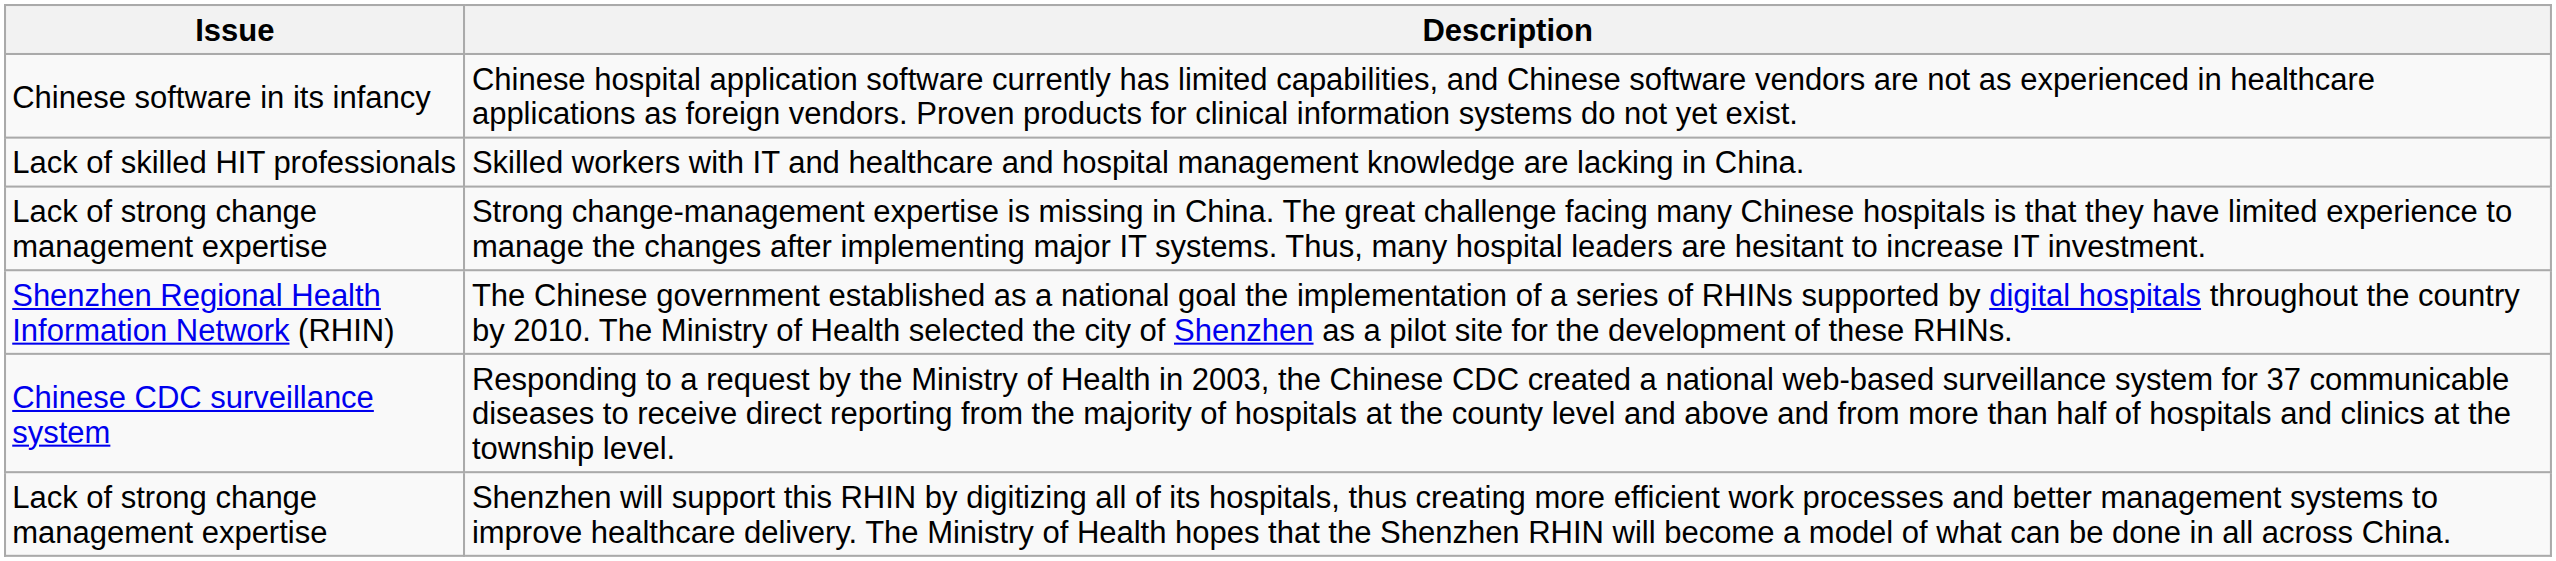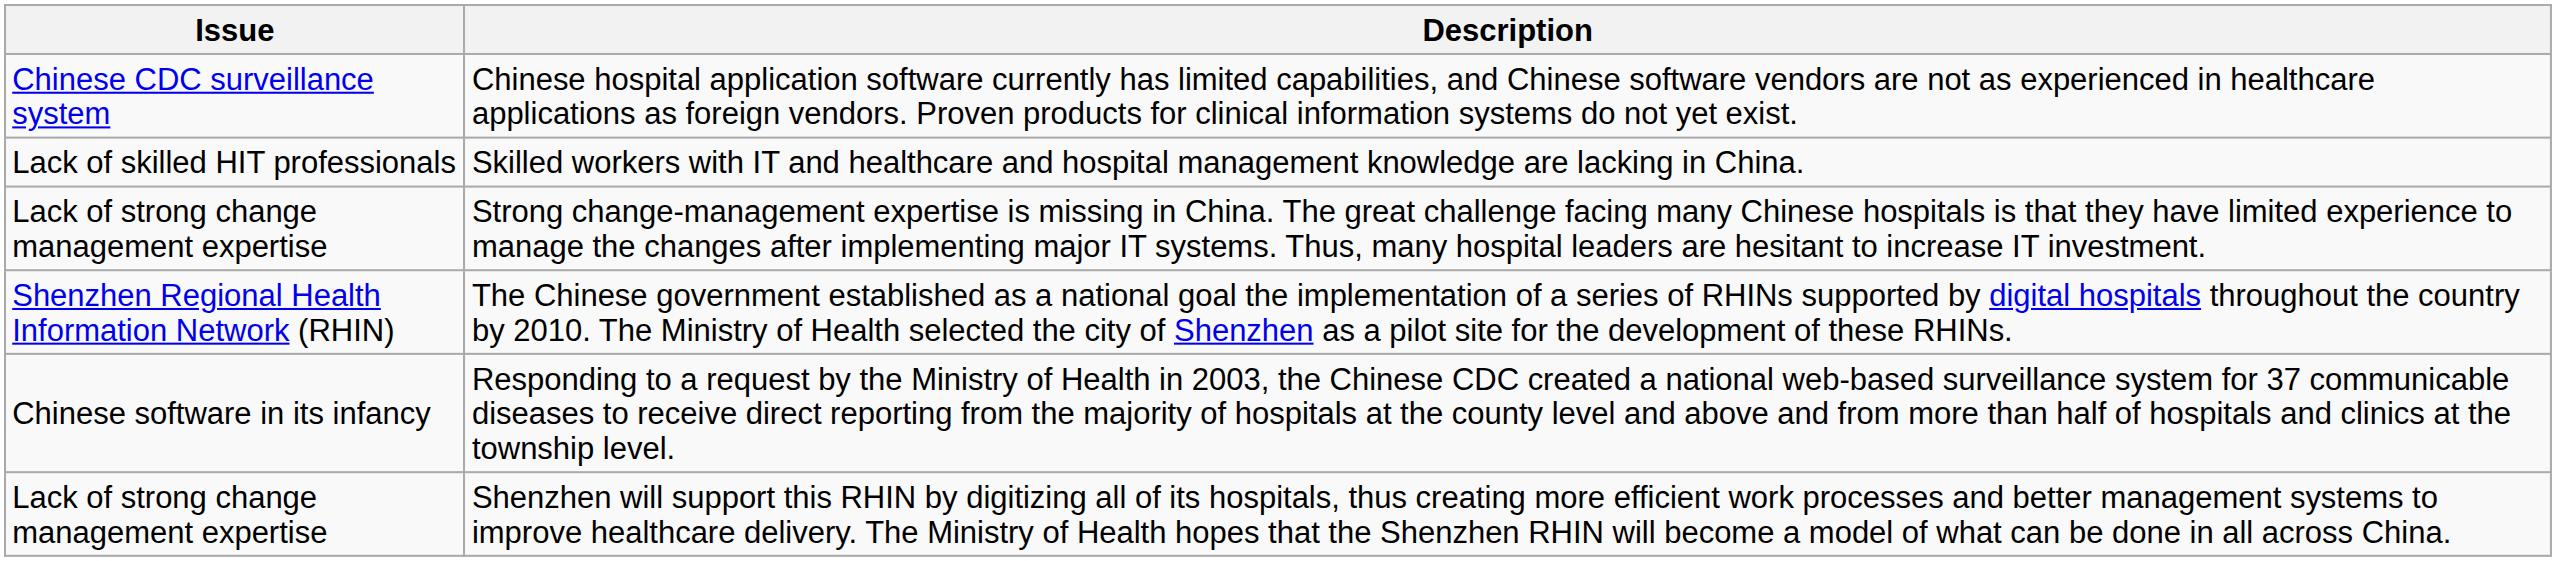row 2 | Issue: Chinese software in its infancy -> Chinese CDC surveillance system
row 6 | Issue: Chinese CDC surveillance system -> Chinese software in its infancy
